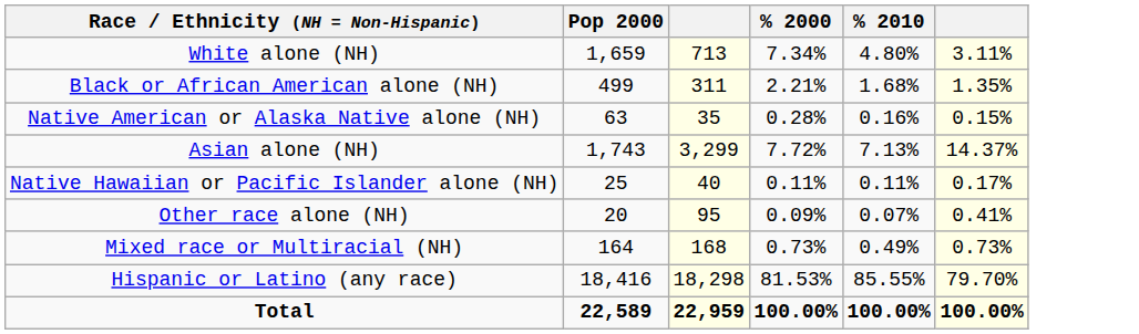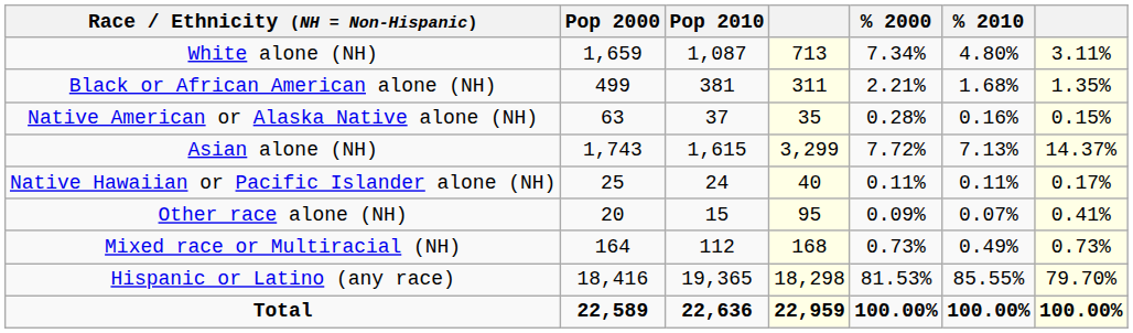+ column: Pop 2010 | 1,087 | 381 | 37 | 1,615 | 24 | 15 | 112 | 19,365 | 22,636
